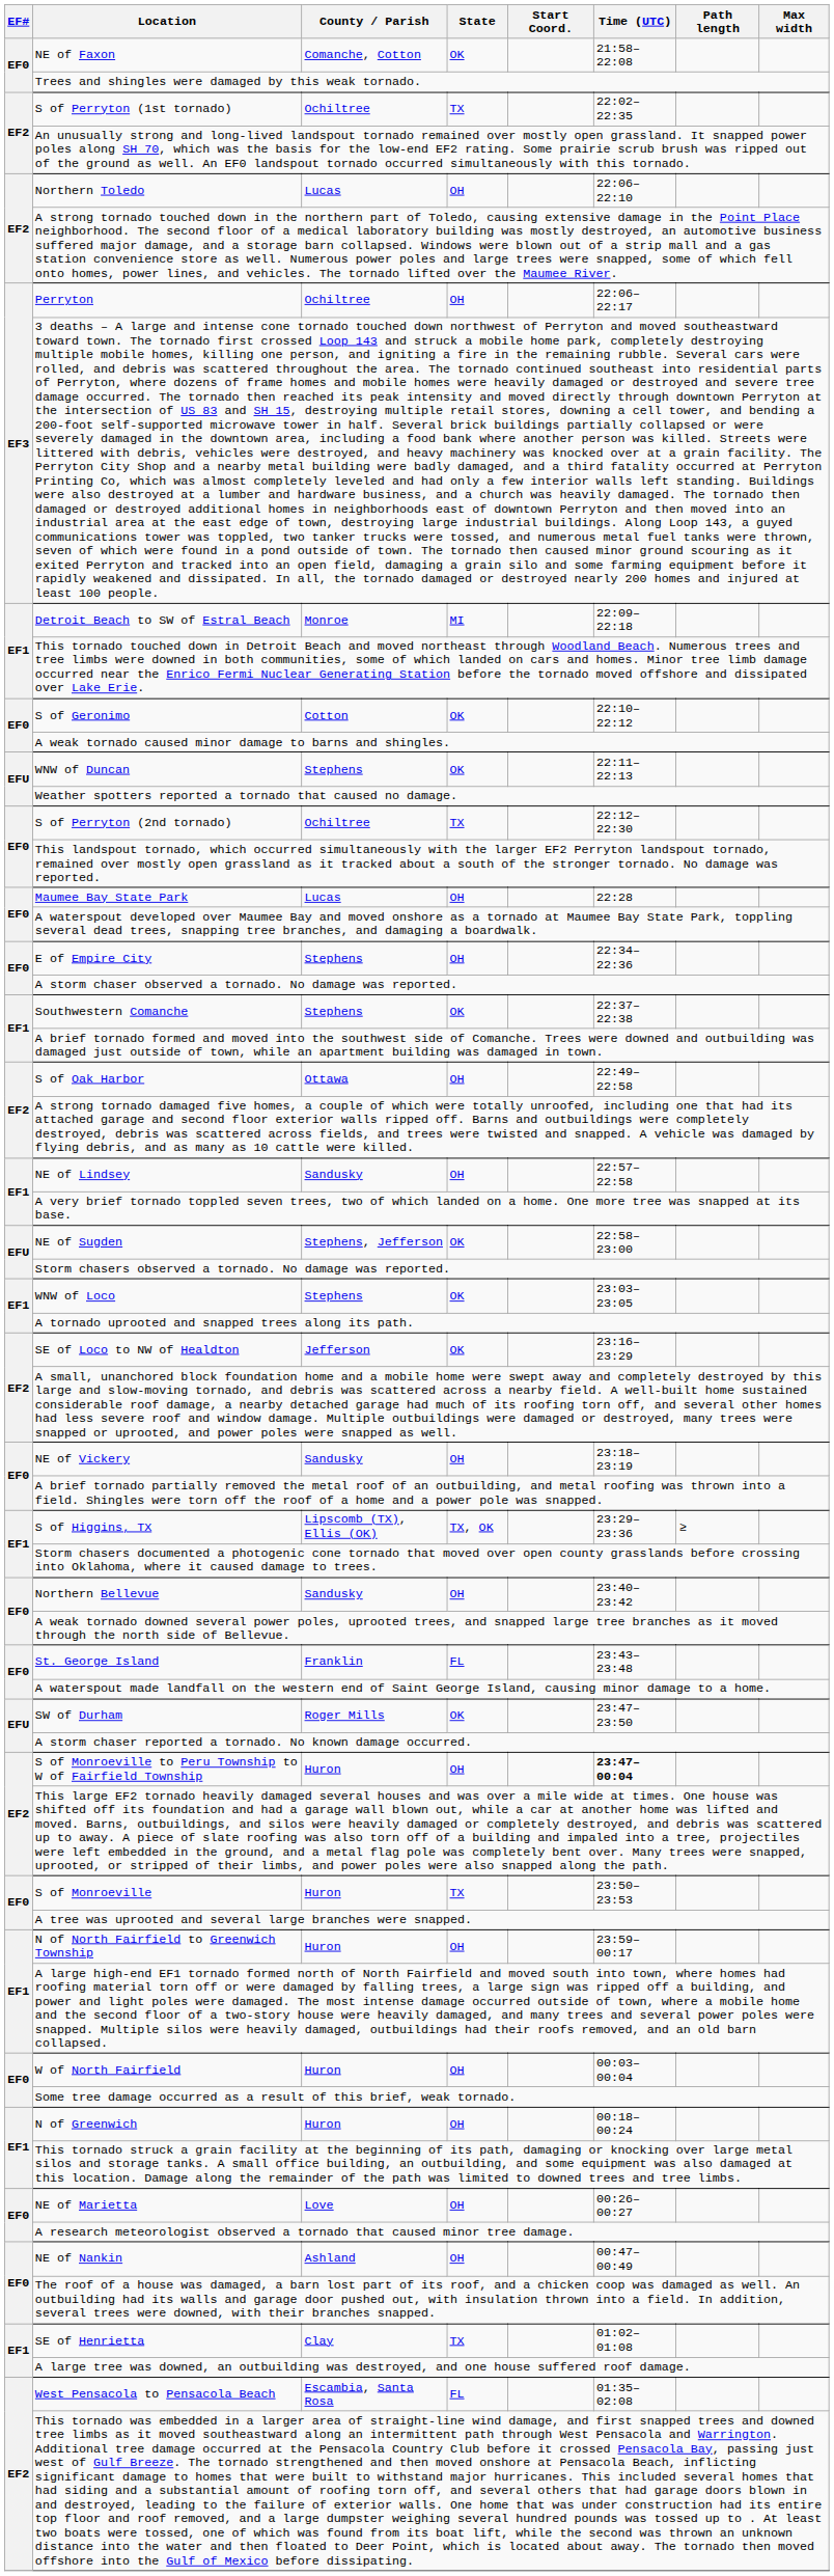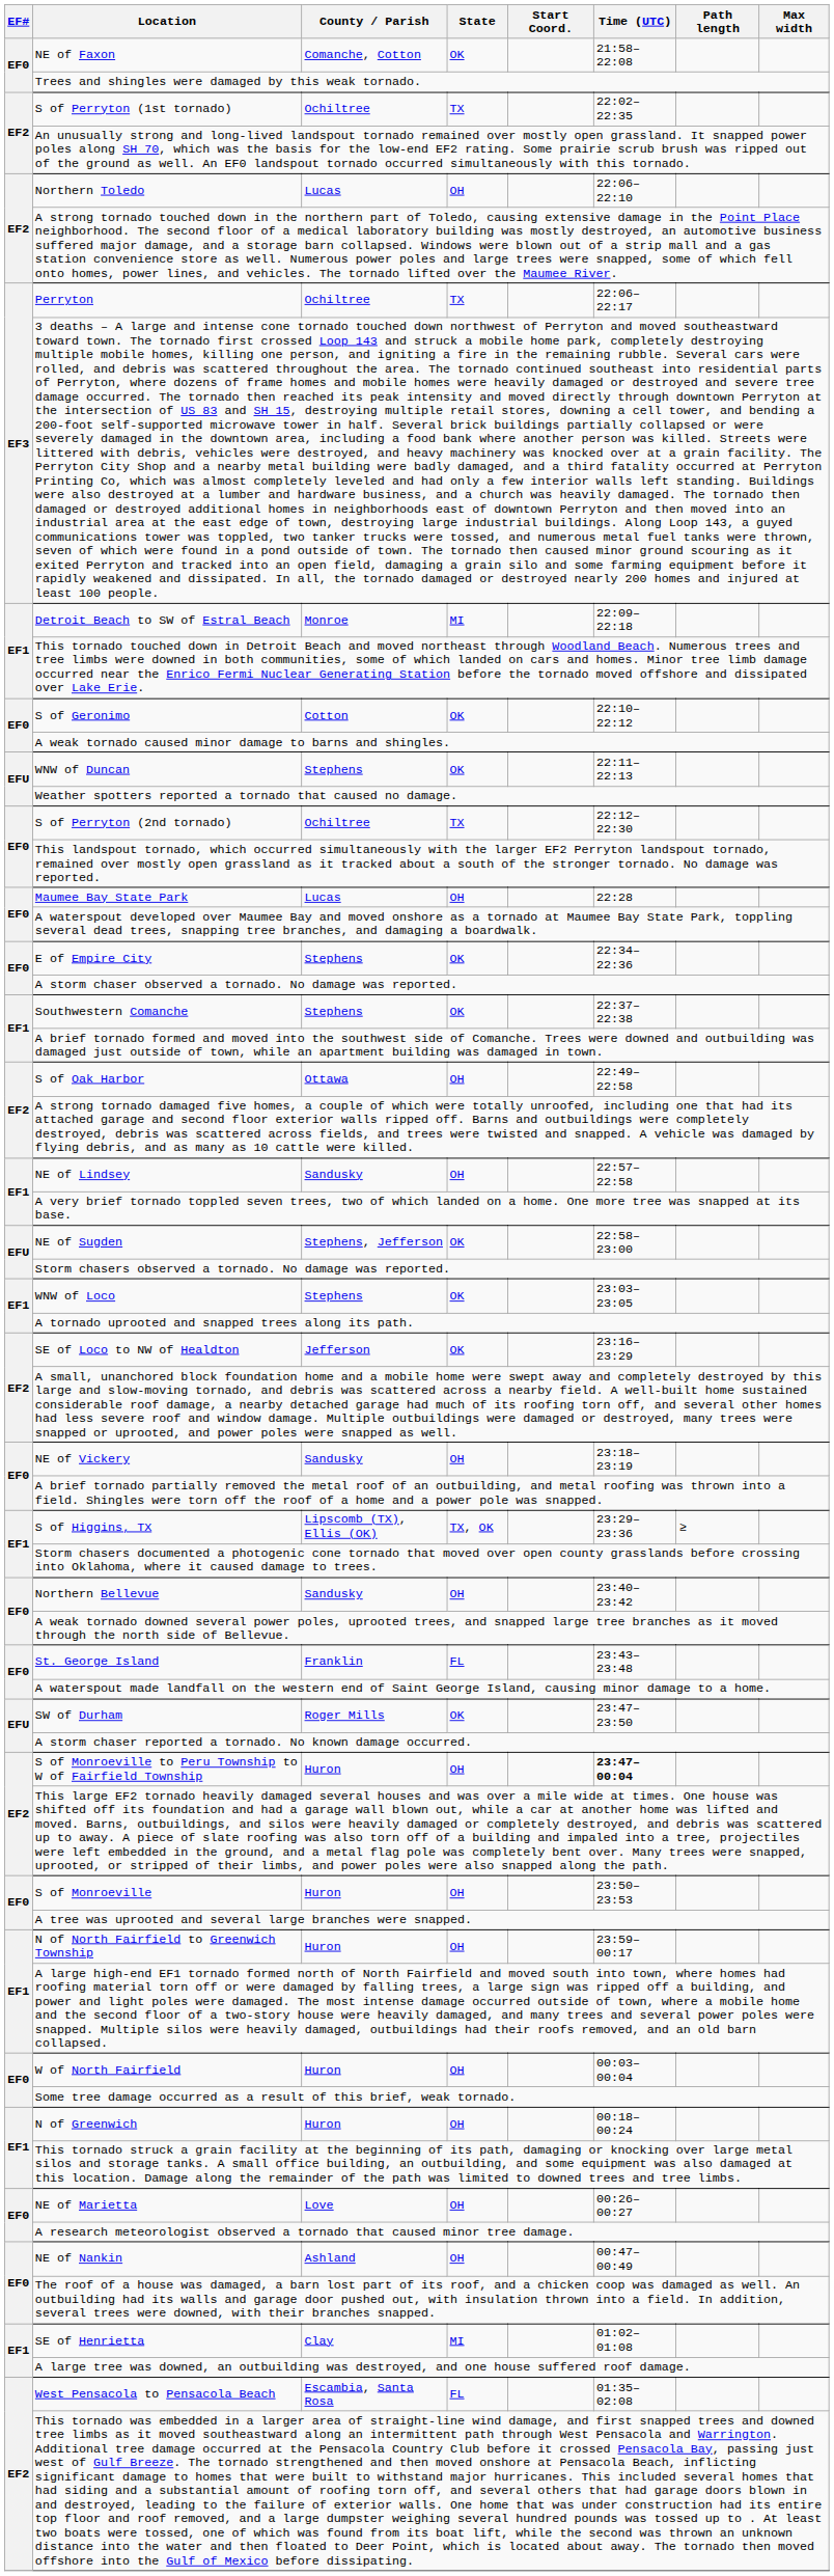Perryton | State: OH -> TX
E of Empire City | State: OH -> OK
S of Monroeville | State: TX -> OH
SE of Henrietta | State: TX -> MI
